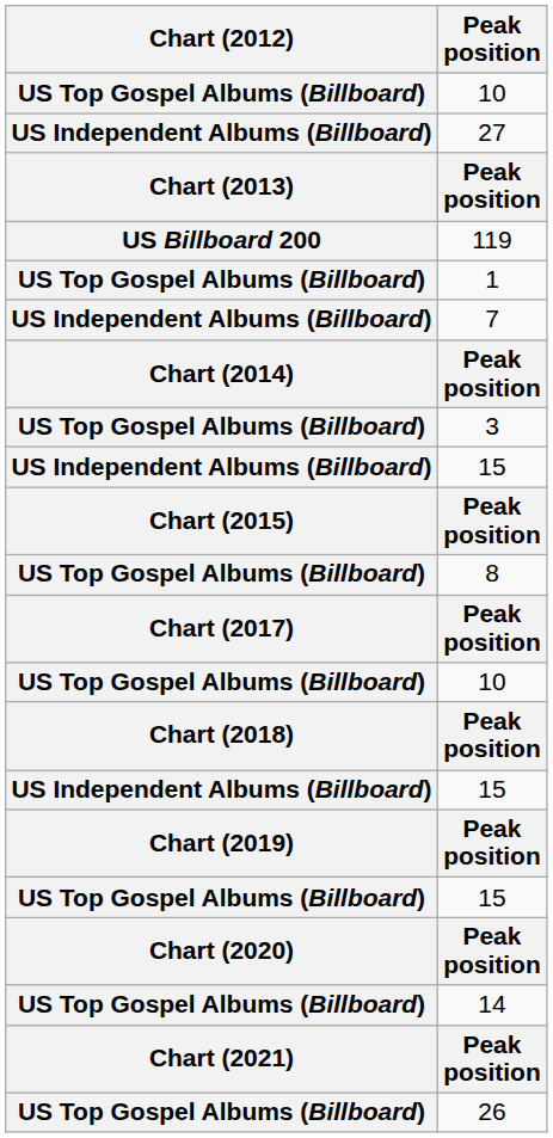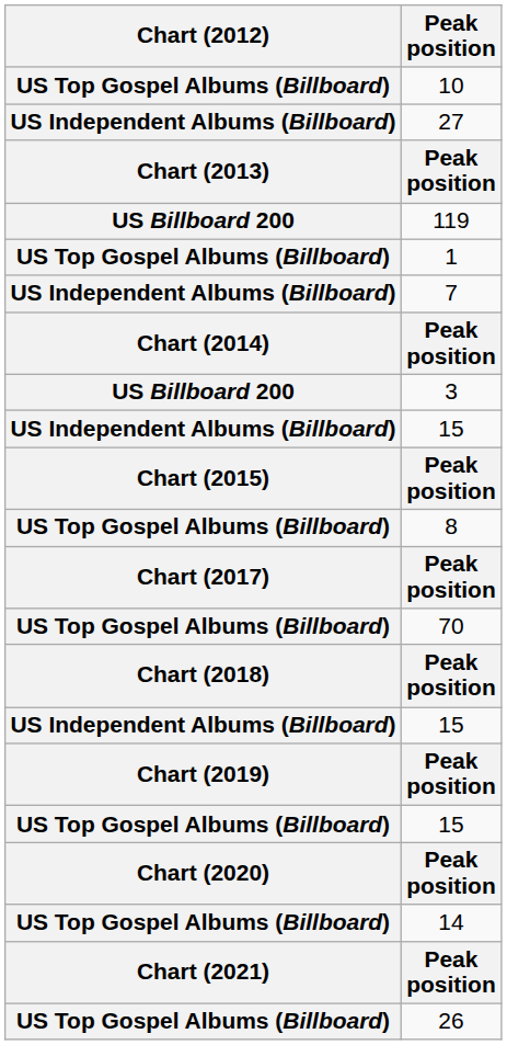row 9 | Chart (2012): US Top Gospel Albums (Billboard) -> US Billboard 200
row 14 | Peak position: 10 -> 70
